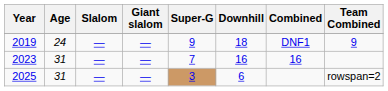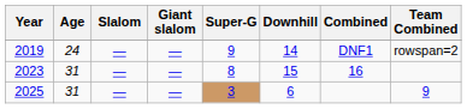2019 | Downhill: 18 -> 14
2019 | Team Combined: 9 -> rowspan=2
2023 | Super-G: 7 -> 8
2023 | Downhill: 16 -> 15
2025 | Team Combined: rowspan=2 -> 9
